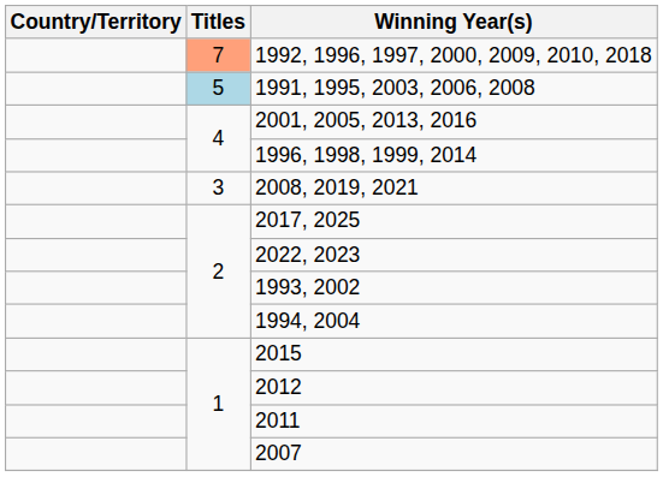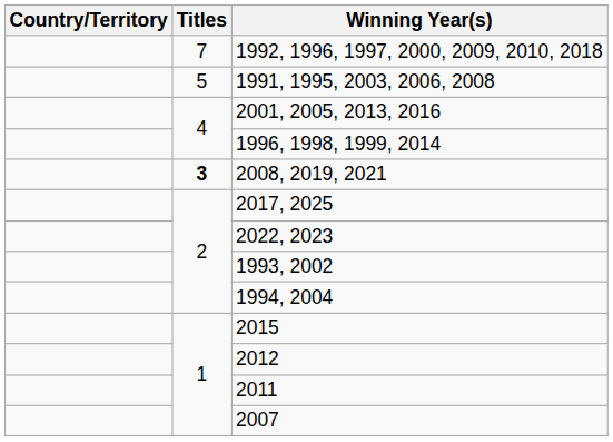1992, 1996, 1997, 2000, 2009, 2010, 2018 | Titles: lightsalmon background -> no background
1991, 1995, 2003, 2006, 2008 | Titles: lightblue background -> no background
2008, 2019, 2021 | Titles: normal -> bold
